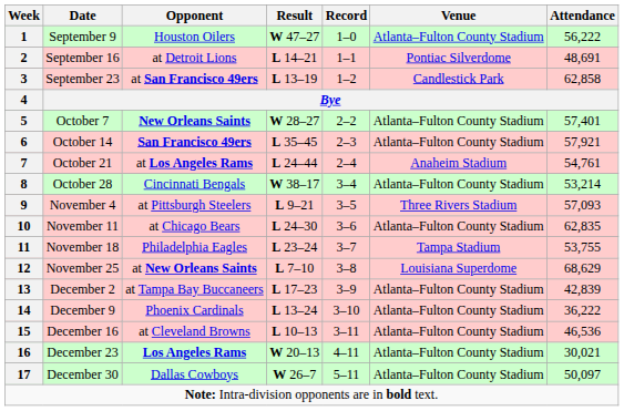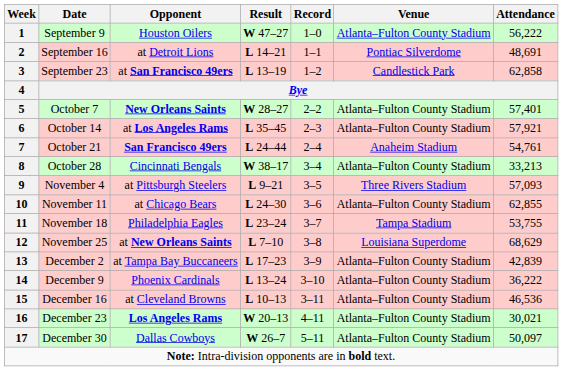6 | Opponent: San Francisco 49ers -> at Los Angeles Rams
7 | Opponent: at Los Angeles Rams -> San Francisco 49ers
8 | Attendance: 53,214 -> 33,213
10 | Attendance: 62,835 -> 62,855
